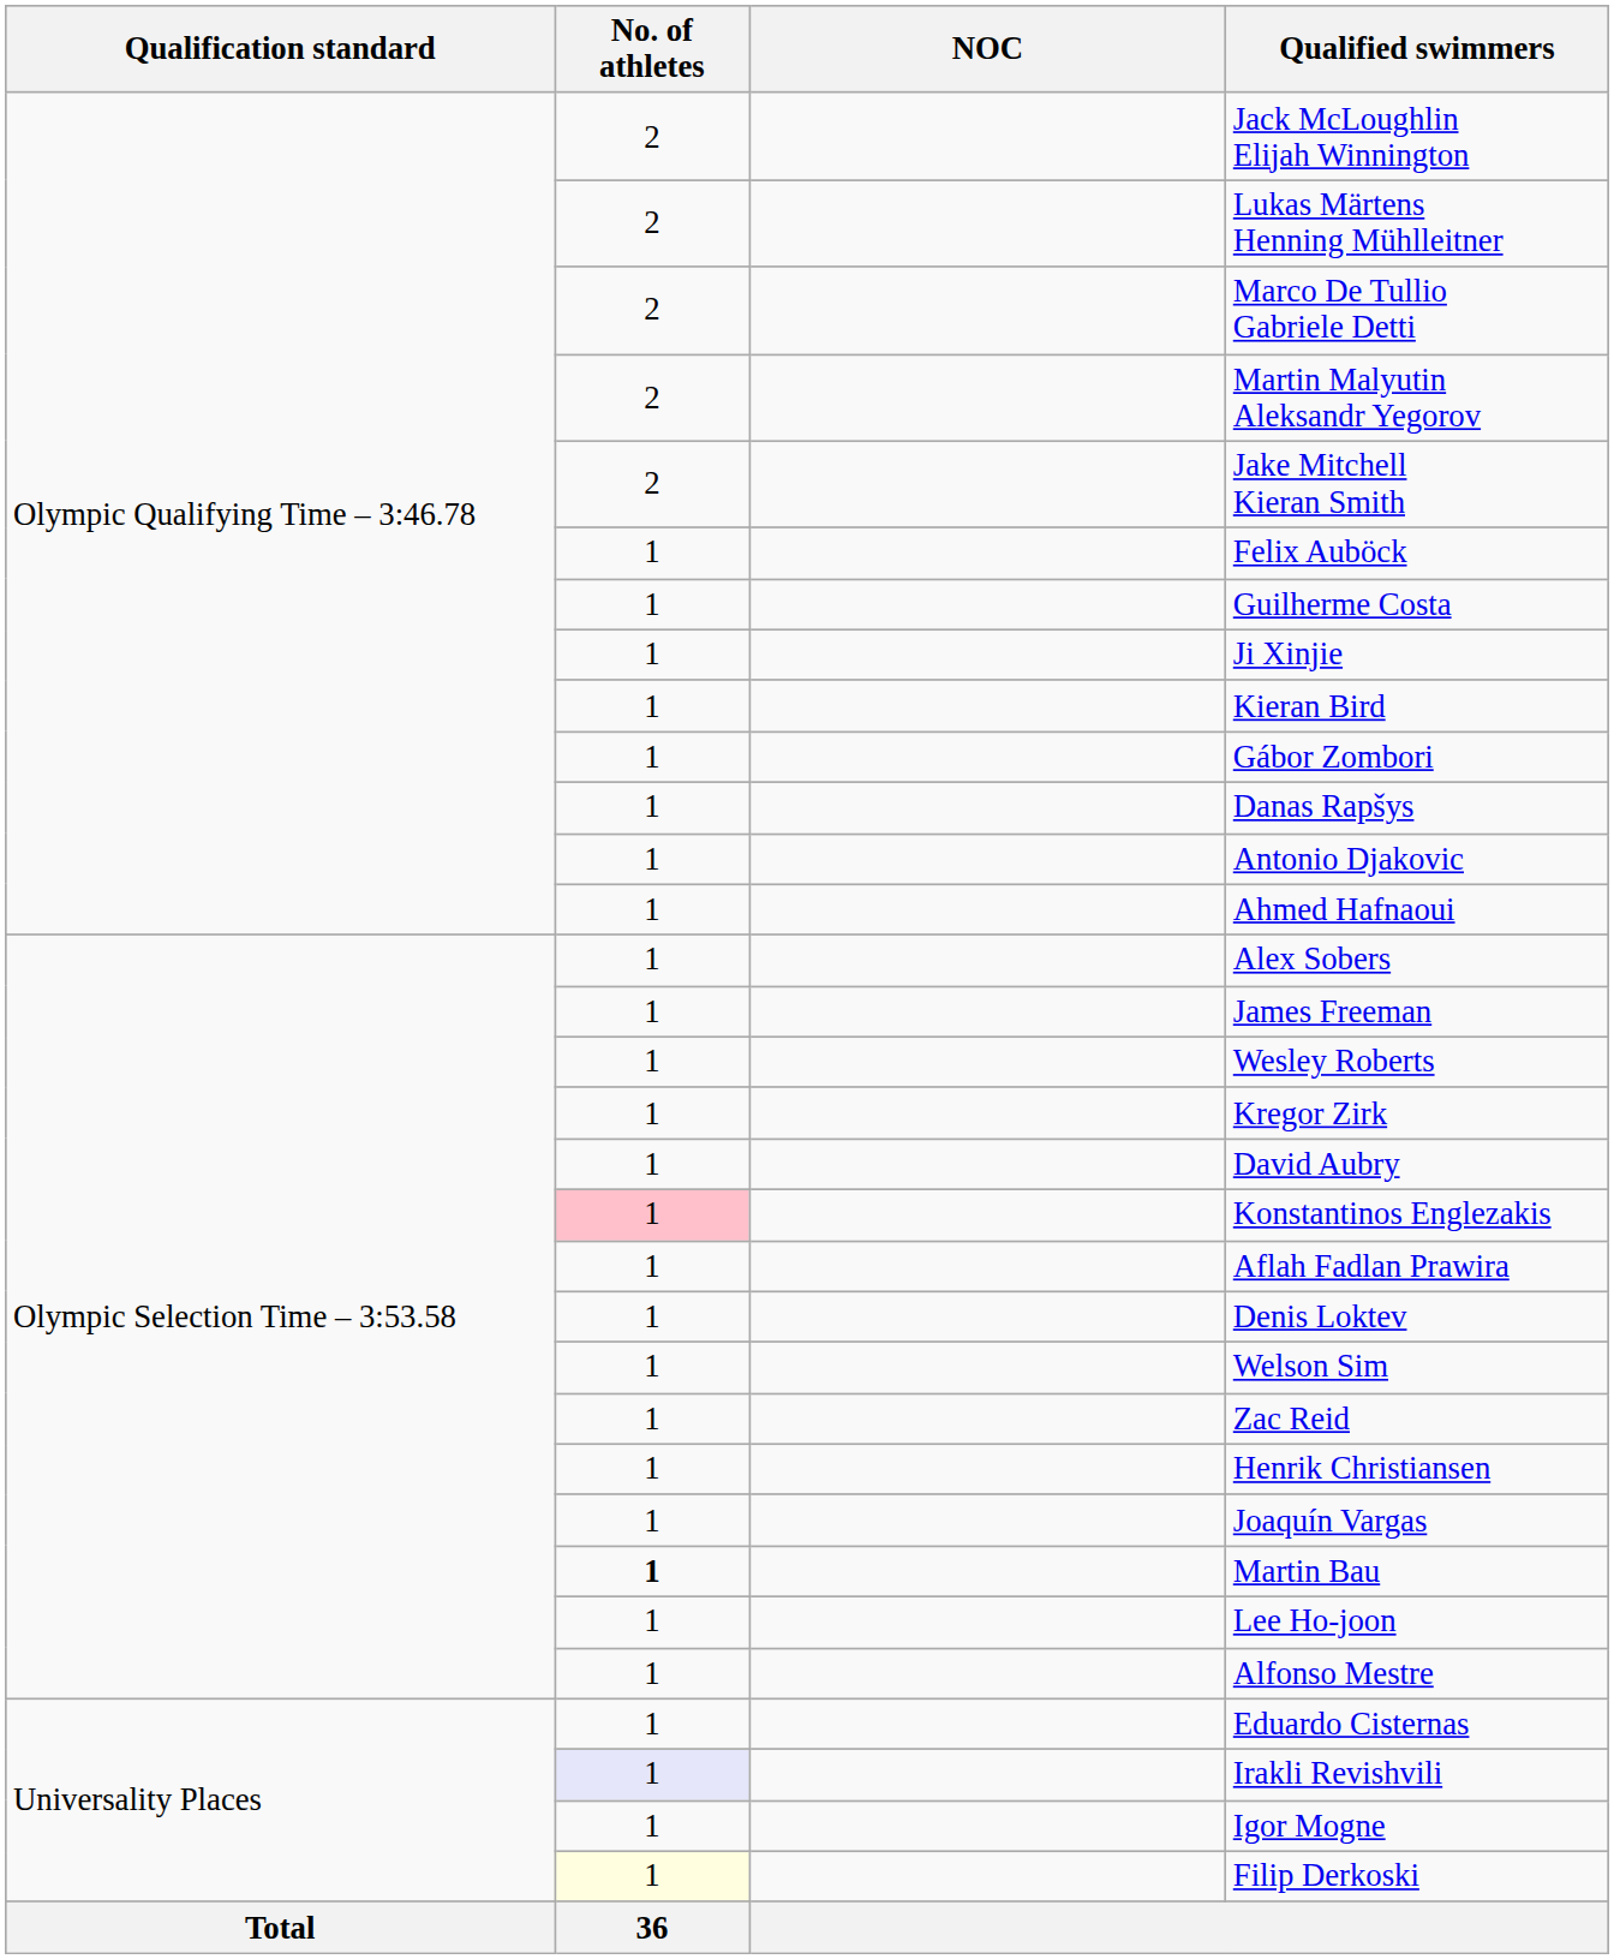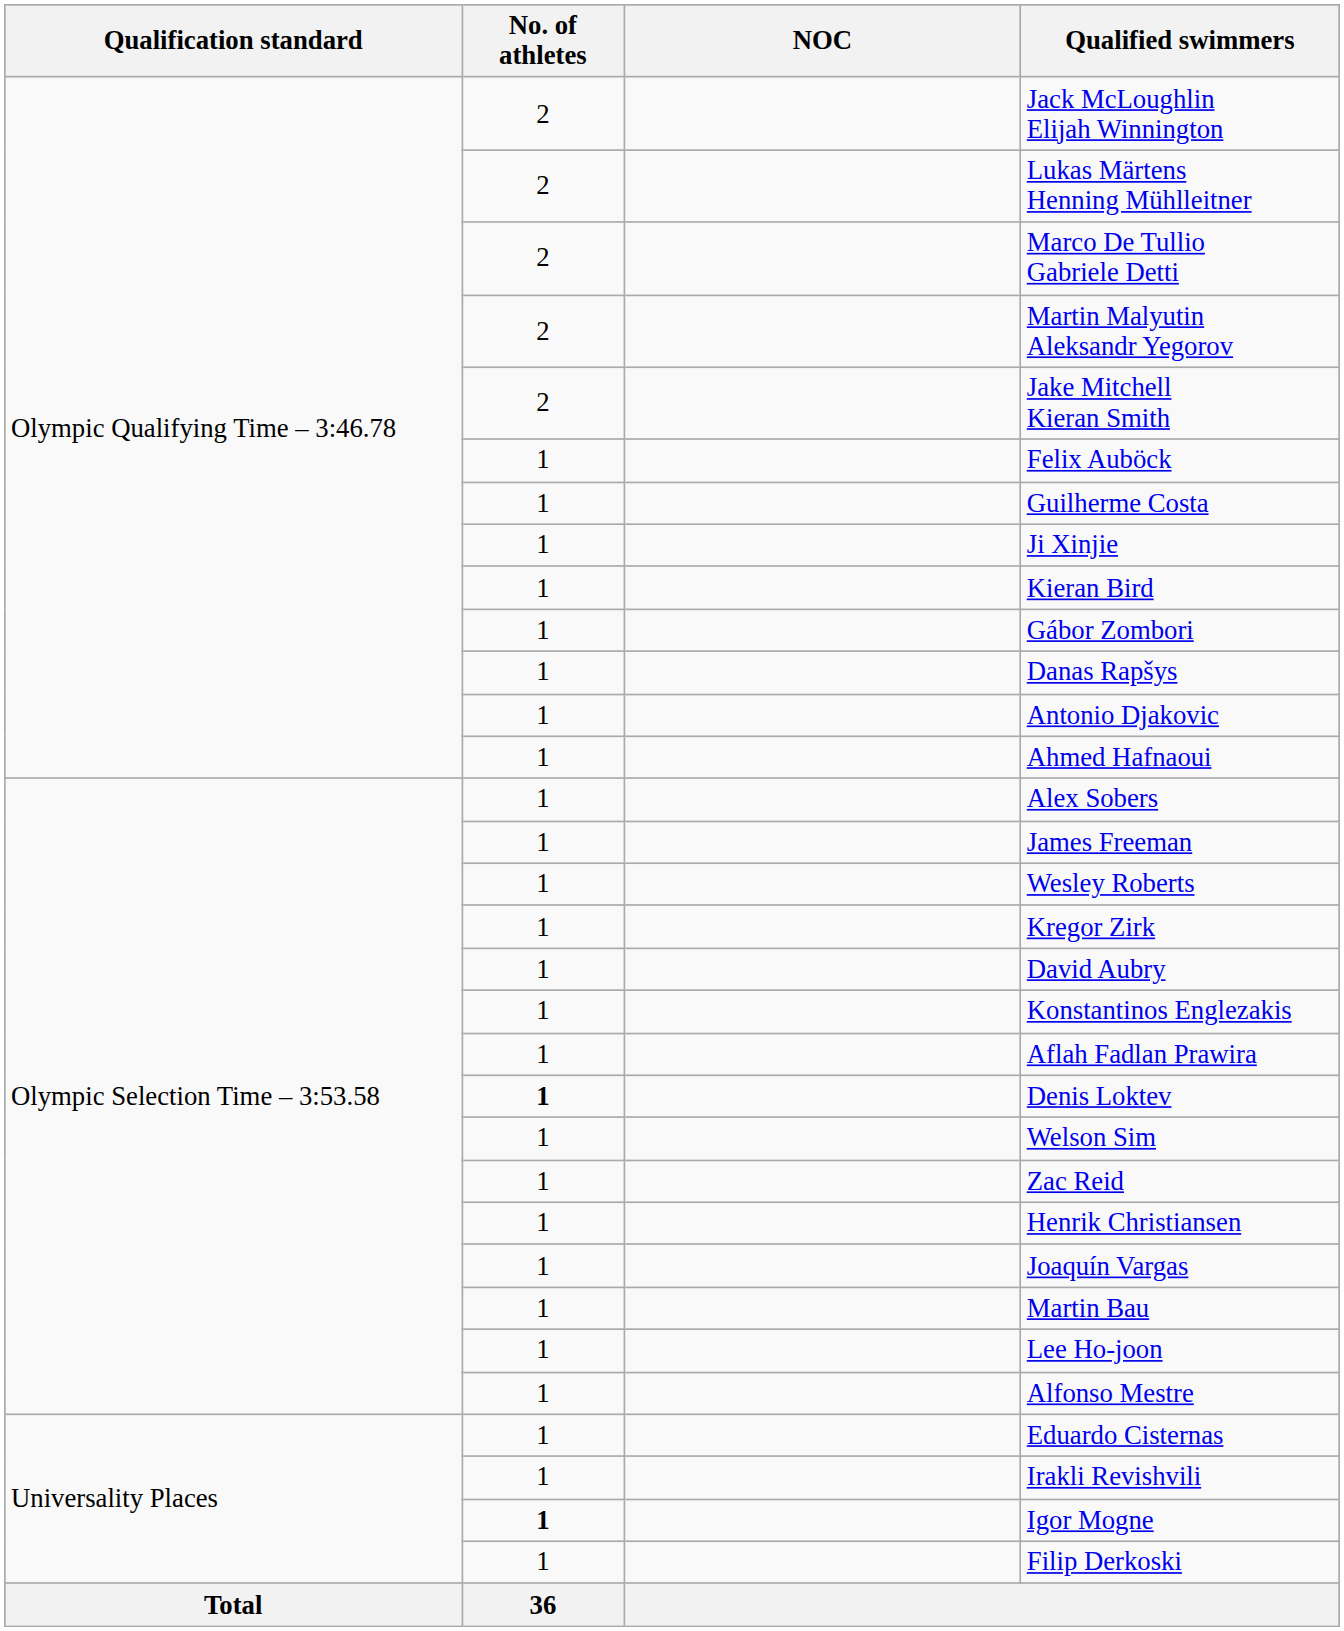Konstantinos Englezakis | No. of athletes: pink background -> no background
Denis Loktev | No. of athletes: normal -> bold
Martin Bau | No. of athletes: bold -> normal
Irakli Revishvili | No. of athletes: lavender background -> no background
Igor Mogne | No. of athletes: normal -> bold
Filip Derkoski | No. of athletes: lightyellow background -> no background
